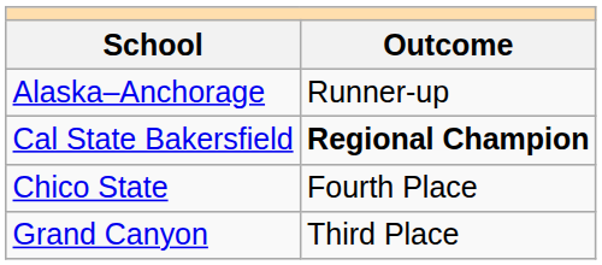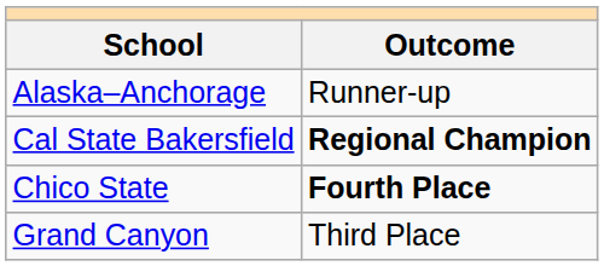Chico State | Outcome: normal -> bold
